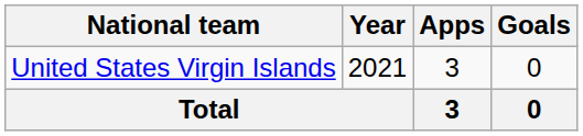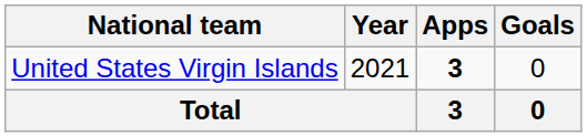United States Virgin Islands | Apps: normal -> bold
